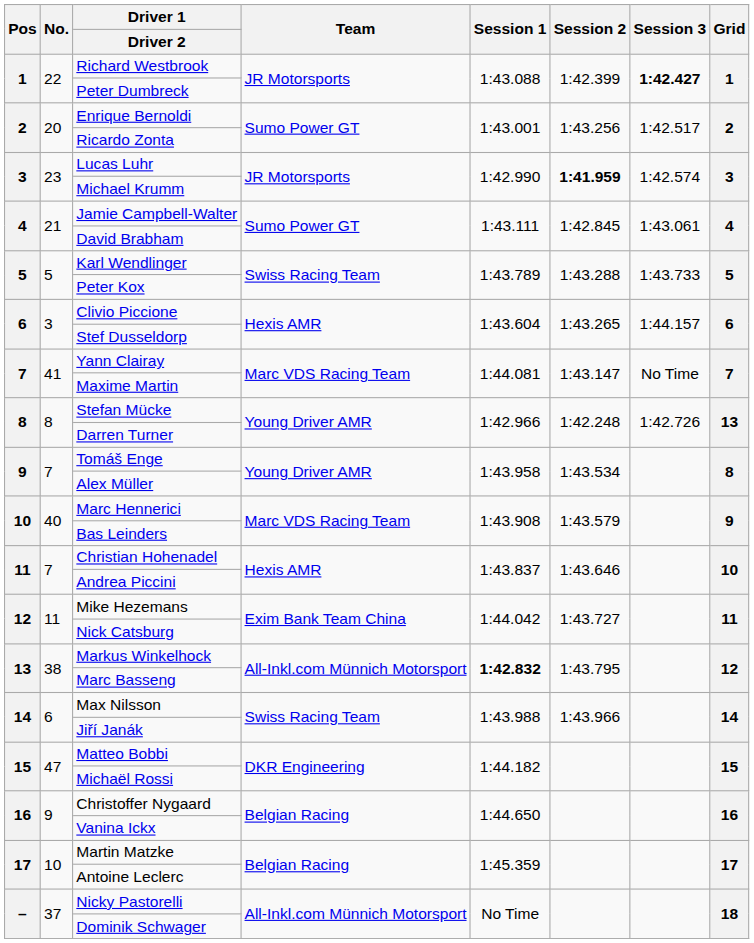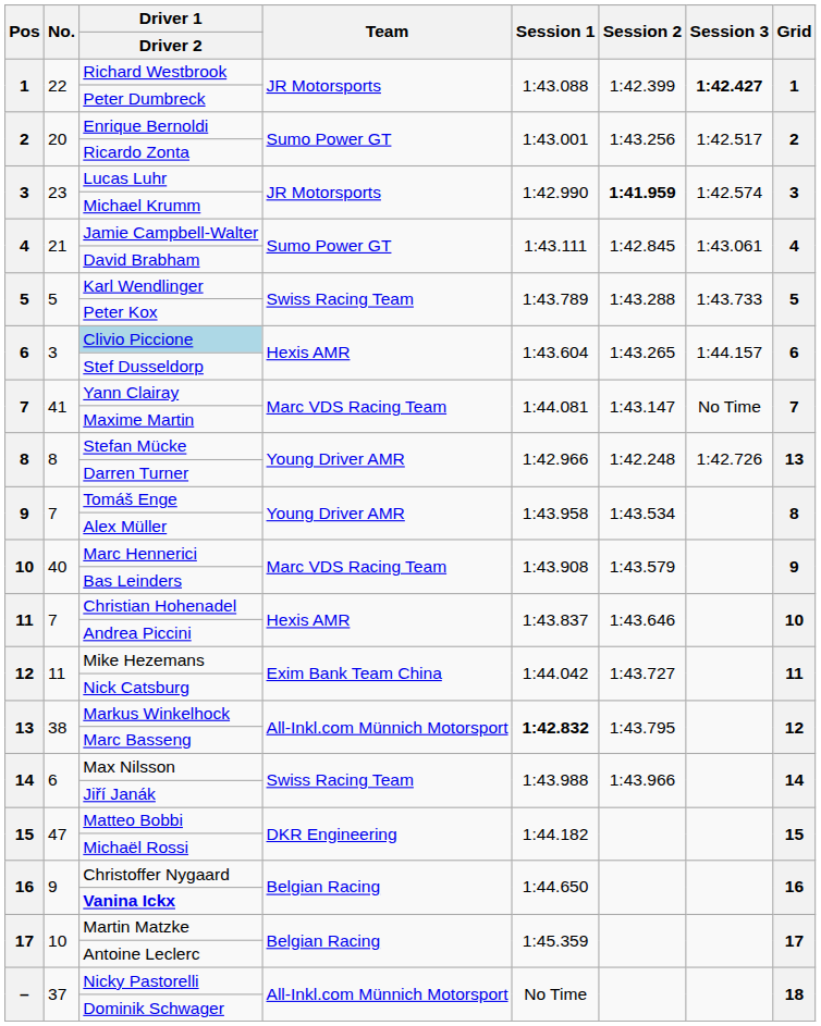Clivio Piccione | Driver 1 / Driver 2: no background -> lightblue background
Vanina Ickx | Driver 1 / Driver 2: normal -> bold
